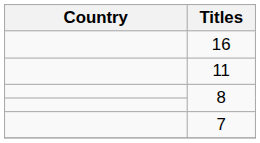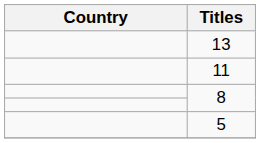row 2 | Titles: 16 -> 13
row 6 | Titles: 7 -> 5
